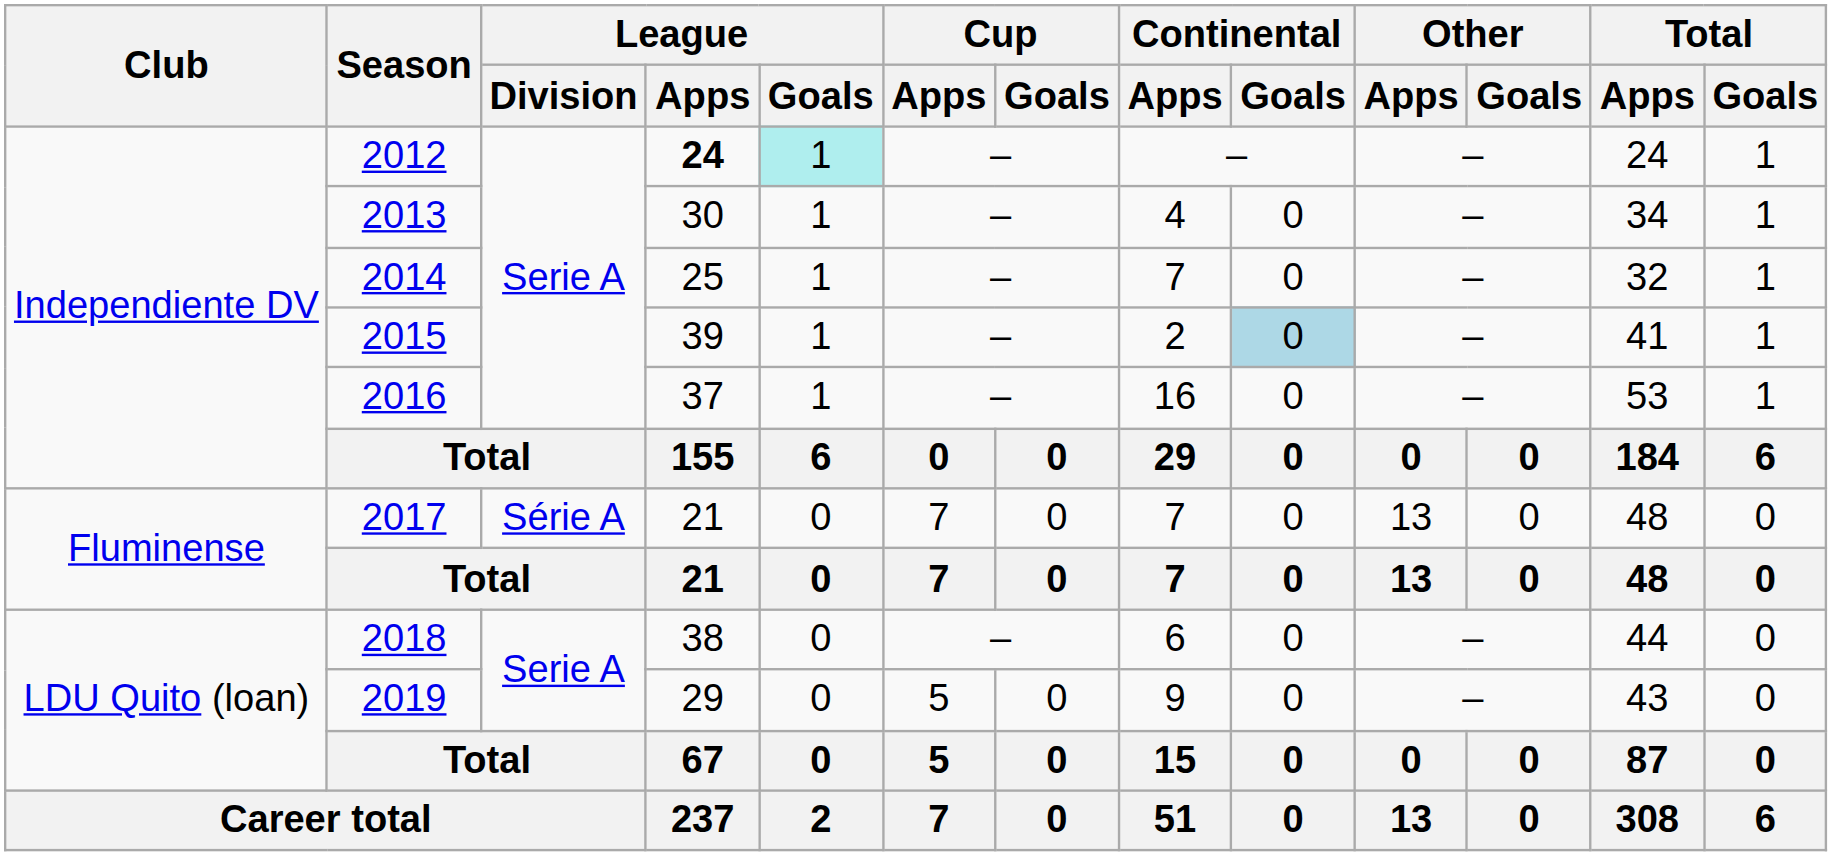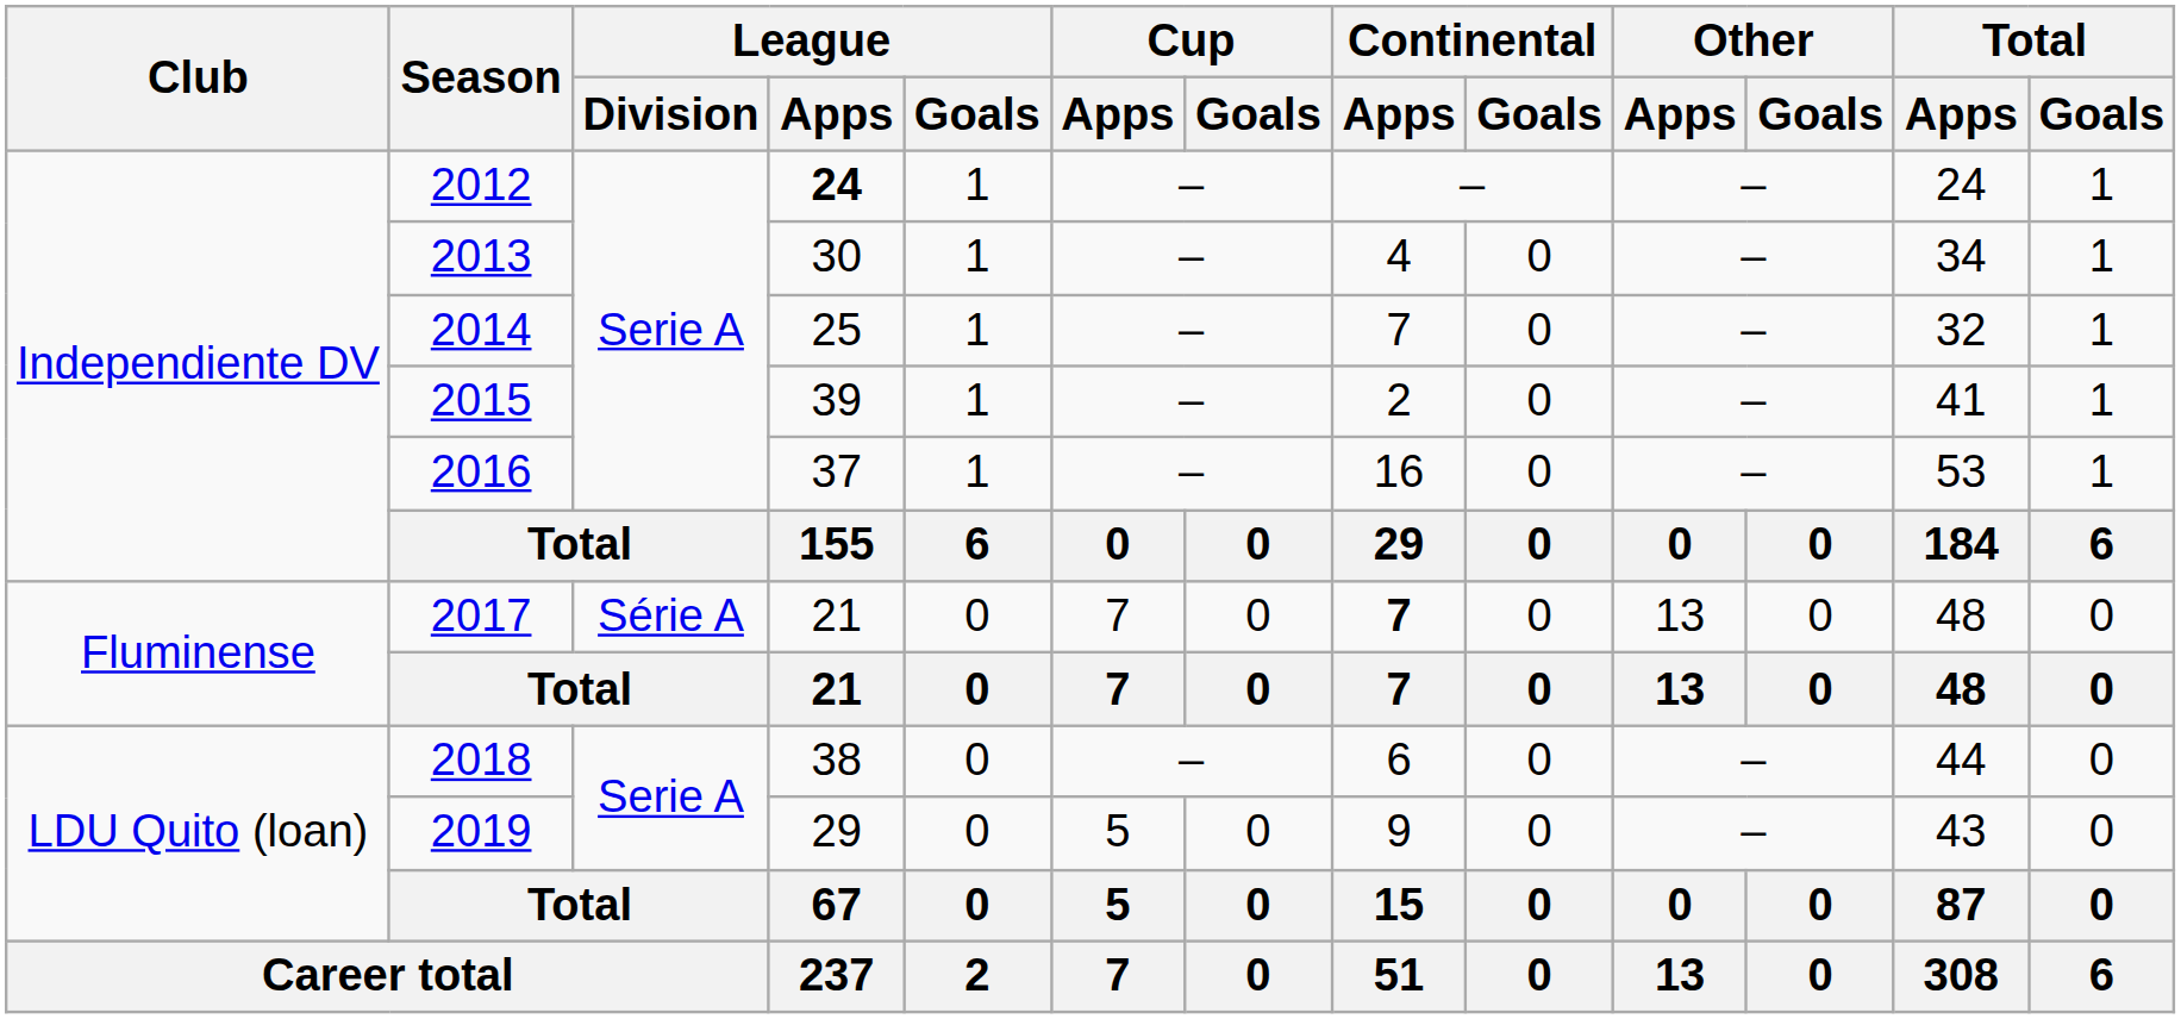2012 | League / Goals: paleturquoise background -> no background
2015 | Continental / Goals: lightblue background -> no background
2017 | Continental / Apps: normal -> bold
